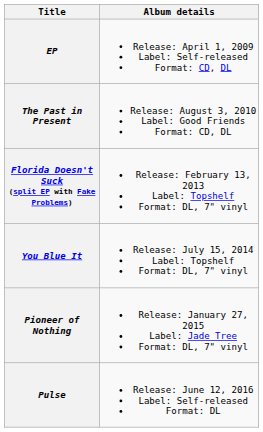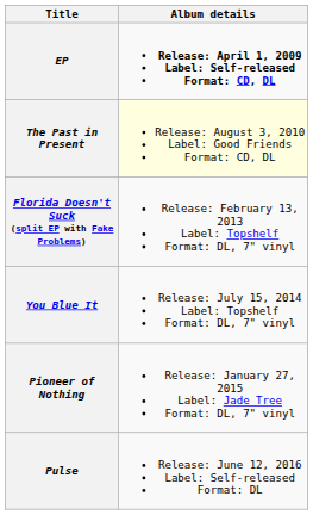EP | Album details: normal -> bold
The Past in Present | Album details: no background -> lightyellow background
